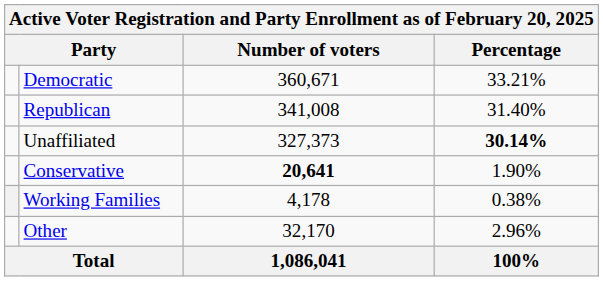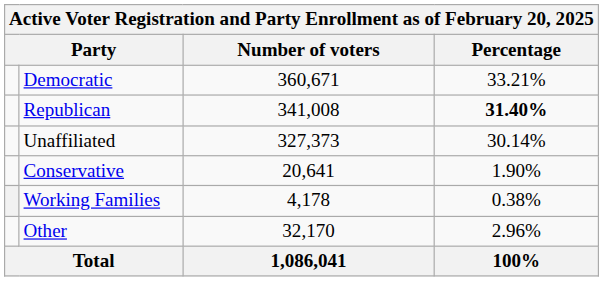Republican | Percentage: normal -> bold
Unaffiliated | Percentage: bold -> normal
Conservative | Number of voters: bold -> normal
